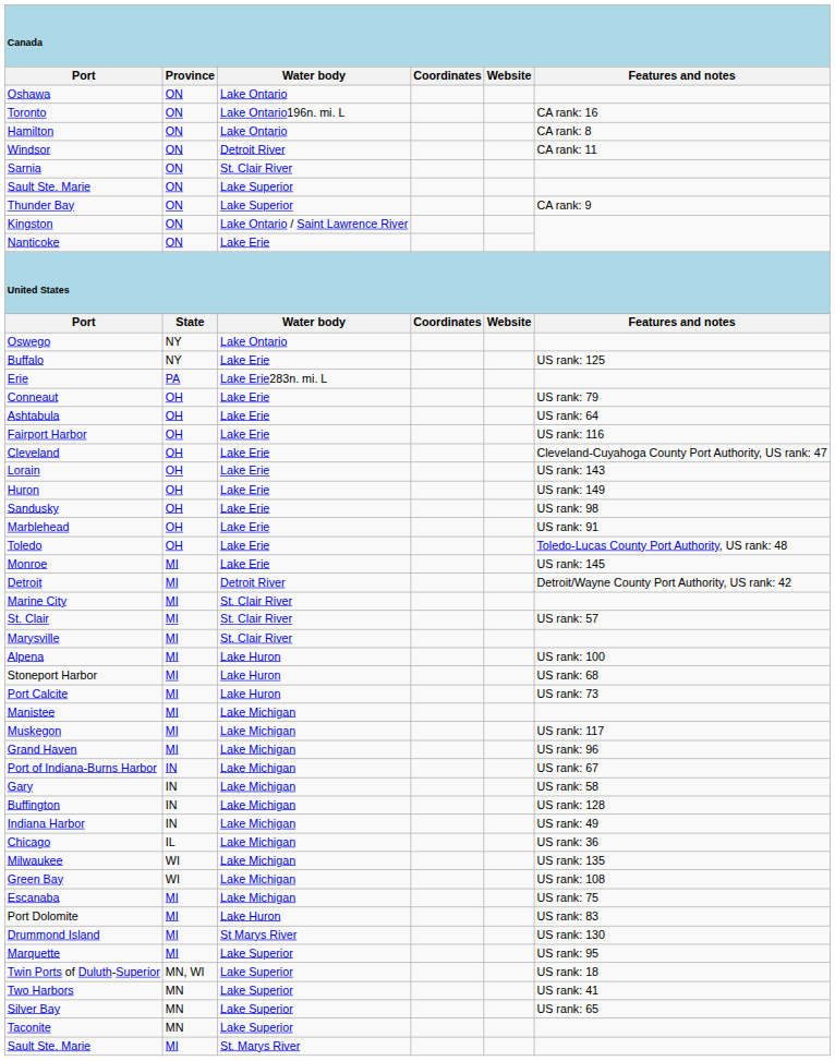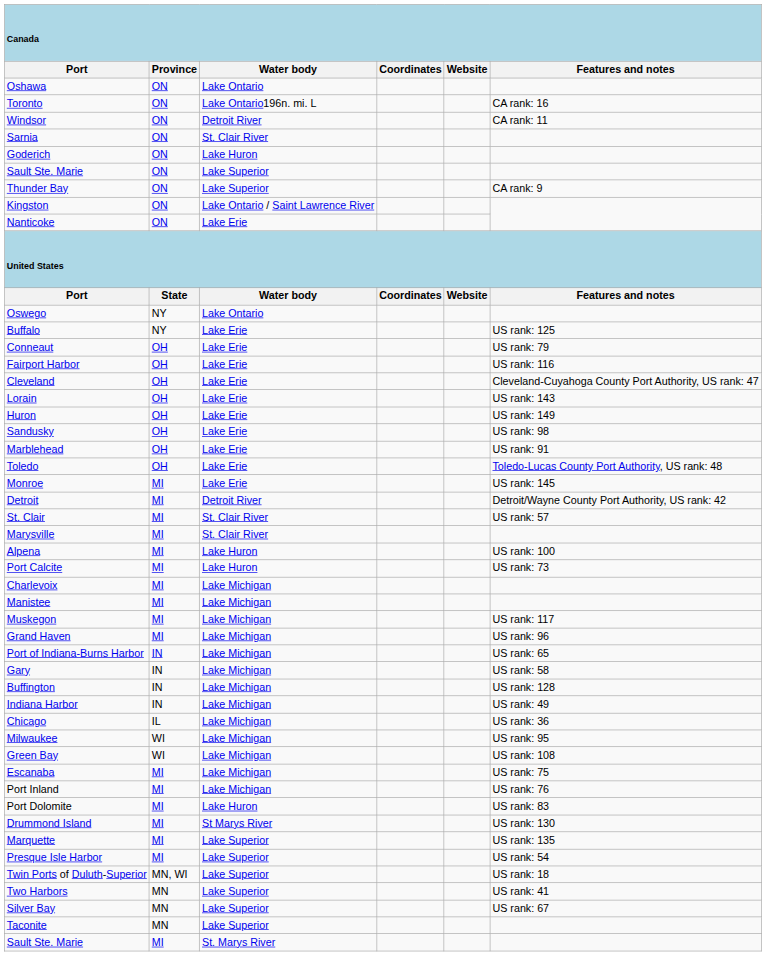- row: Hamilton | ON | Lake Ontario | CA rank: 8
+ row: Goderich | ON | Lake Huron
- row: Erie | PA | Lake Erie283n. mi. L
- row: Ashtabula | OH | Lake Erie | US rank: 64
- row: Marine City | MI | St. Clair River
- row: Stoneport Harbor | MI | Lake Huron | US rank: 68
+ row: Charlevoix | MI | Lake Michigan
Port of Indiana-Burns Harbor | column 6: US rank: 67 -> US rank: 65
Milwaukee | column 6: US rank: 135 -> US rank: 95
+ row: Port Inland | MI | Lake Michigan | US rank: 76
Marquette | column 6: US rank: 95 -> US rank: 135
+ row: Presque Isle Harbor | MI | Lake Superior | US rank: 54
Silver Bay | column 6: US rank: 65 -> US rank: 67
